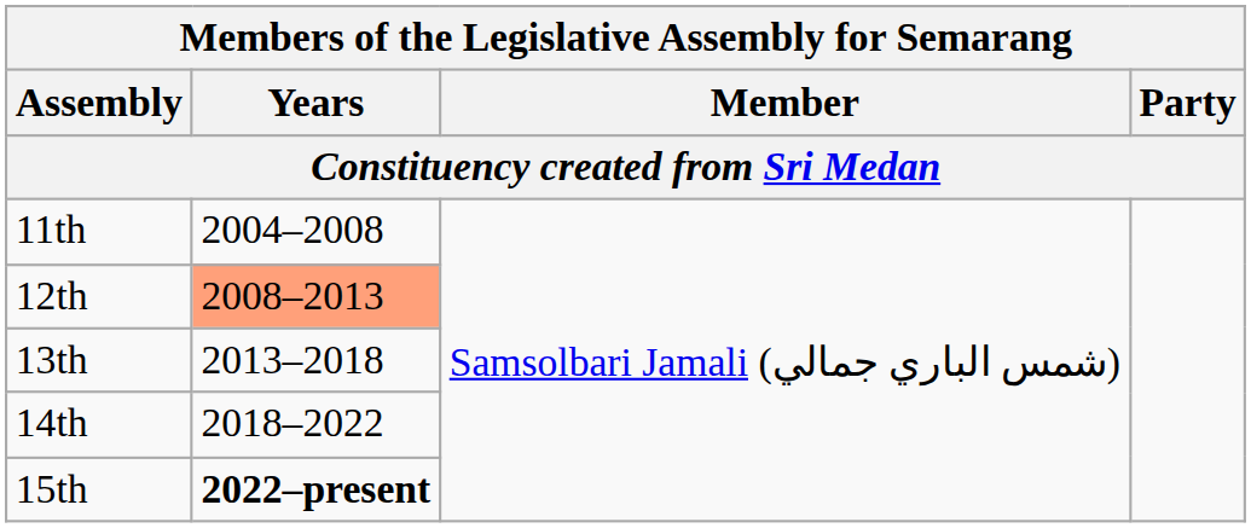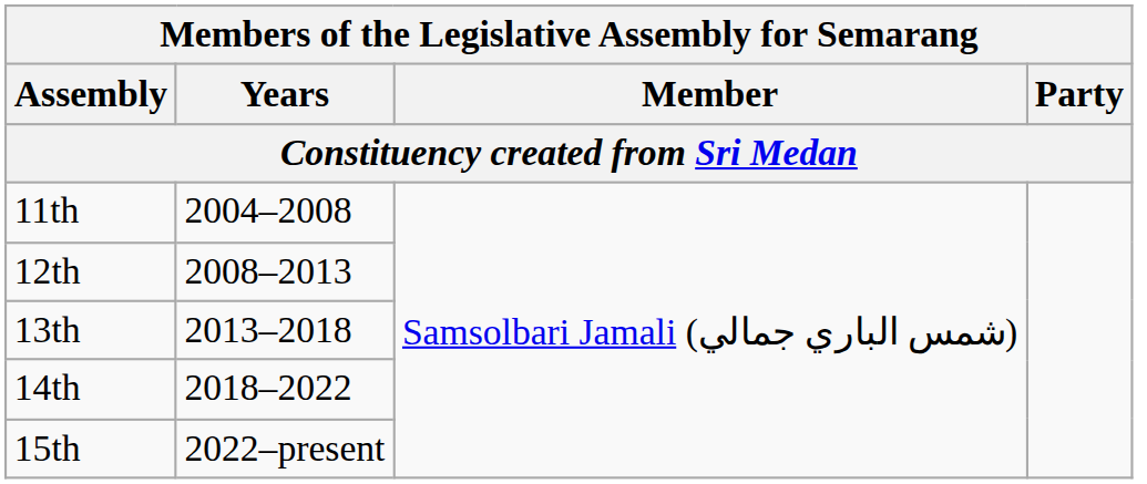12th | Years: lightsalmon background -> no background
15th | Years: bold -> normal
